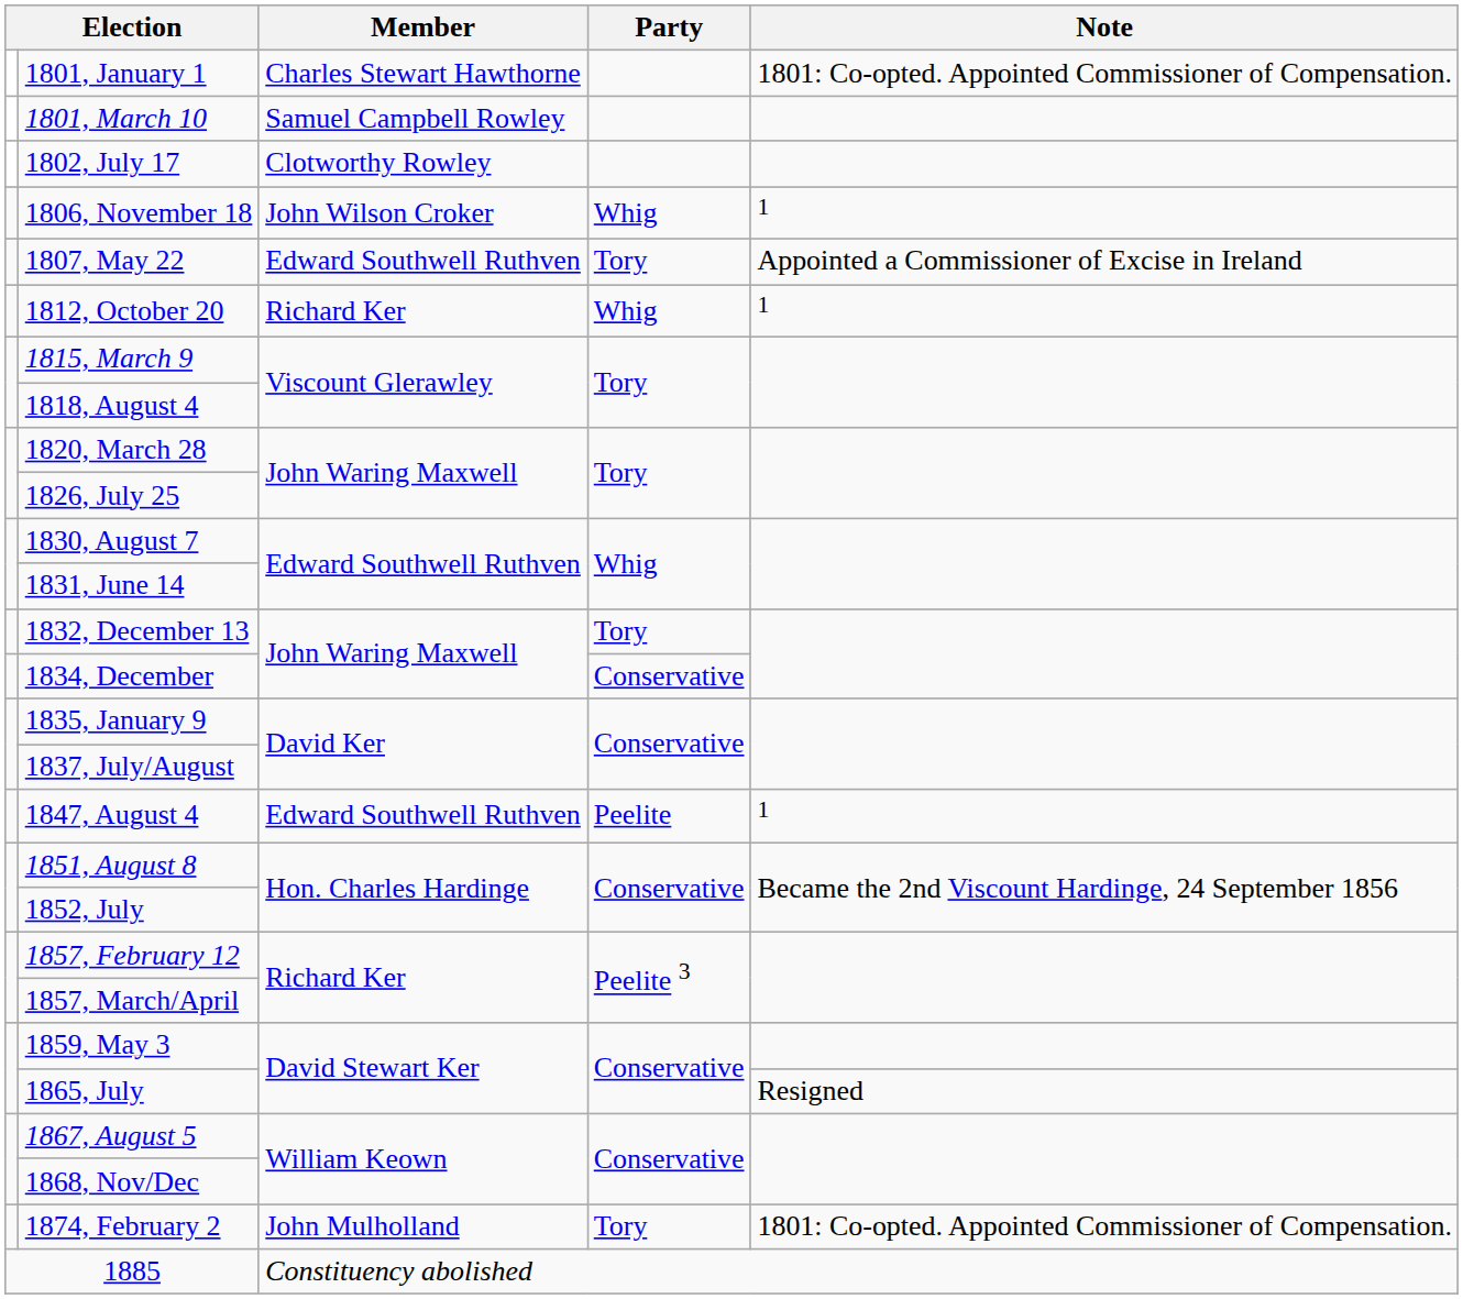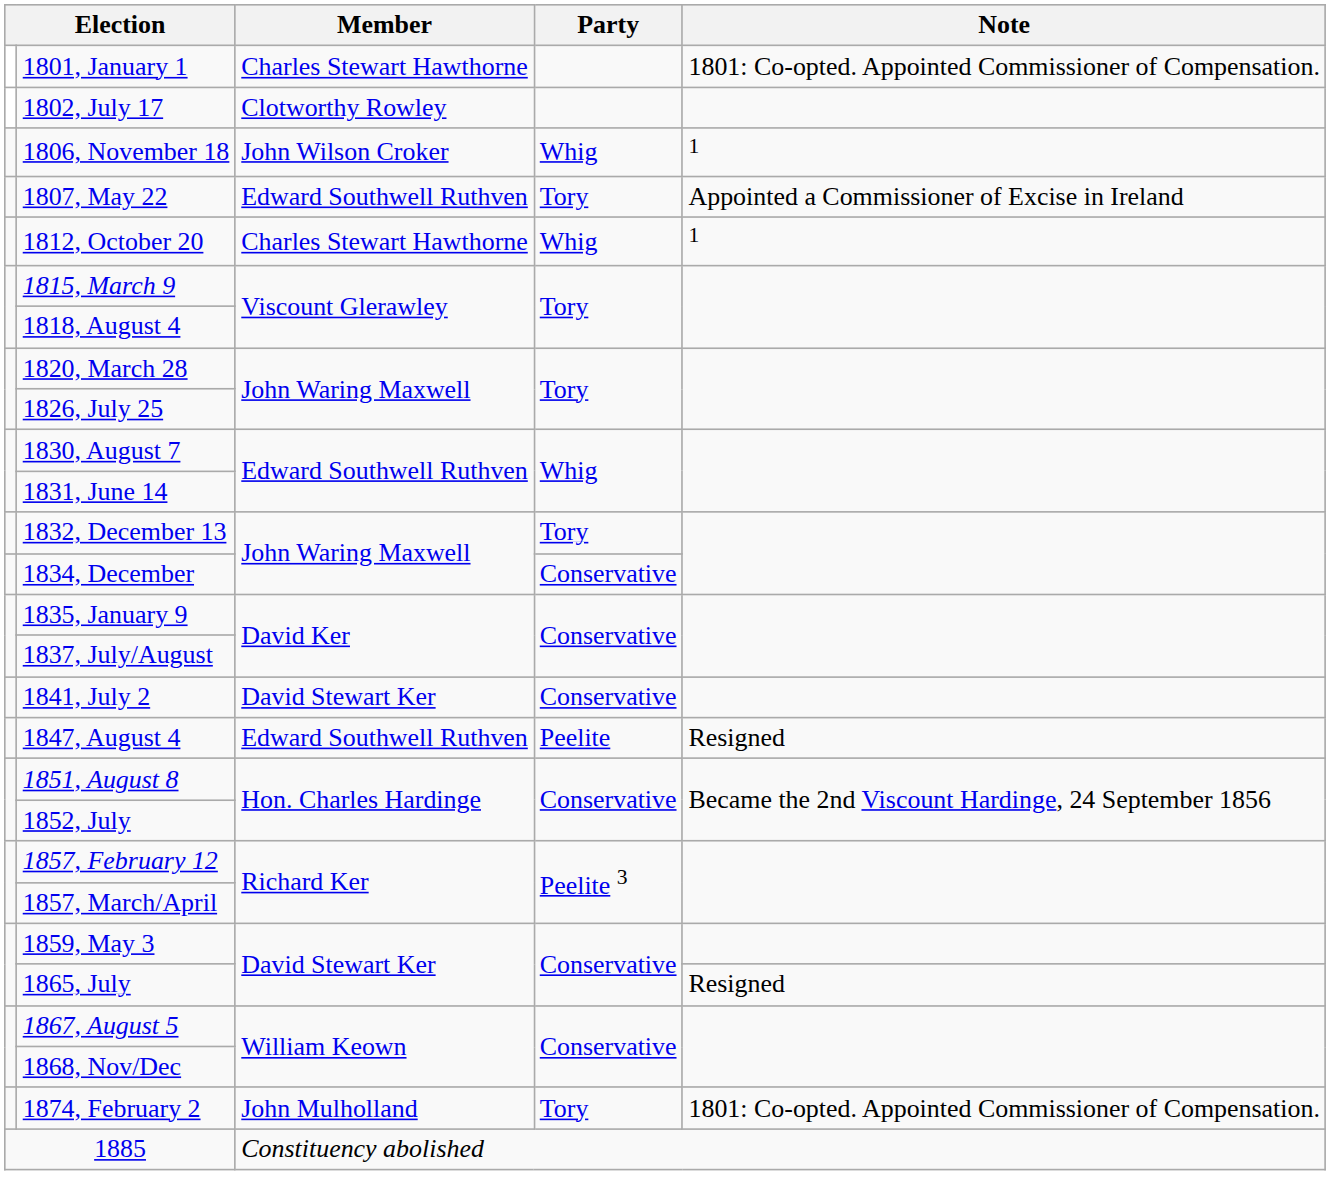- row: 1801, March 10 | Samuel Campbell Rowley
1812, October 20 | Member: Richard Ker -> Charles Stewart Hawthorne
+ row: 1841, July 2 | David Stewart Ker | Conservative
1847, August 4 | Note: 1 -> Resigned
